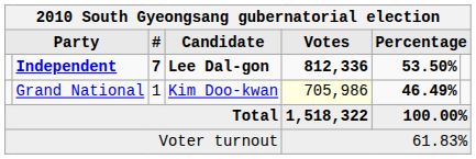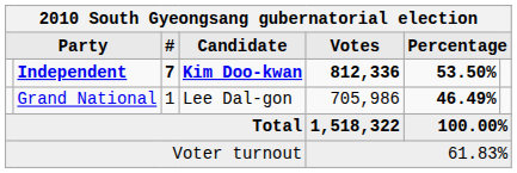Independent | Candidate: Lee Dal-gon -> Kim Doo-kwan
Grand National | Candidate: Kim Doo-kwan -> Lee Dal-gon
Grand National | Votes: lightyellow background -> no background
